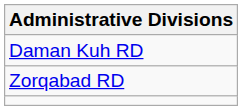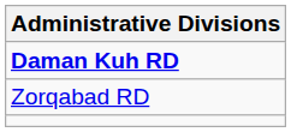row 2 | column 1: normal -> bold
